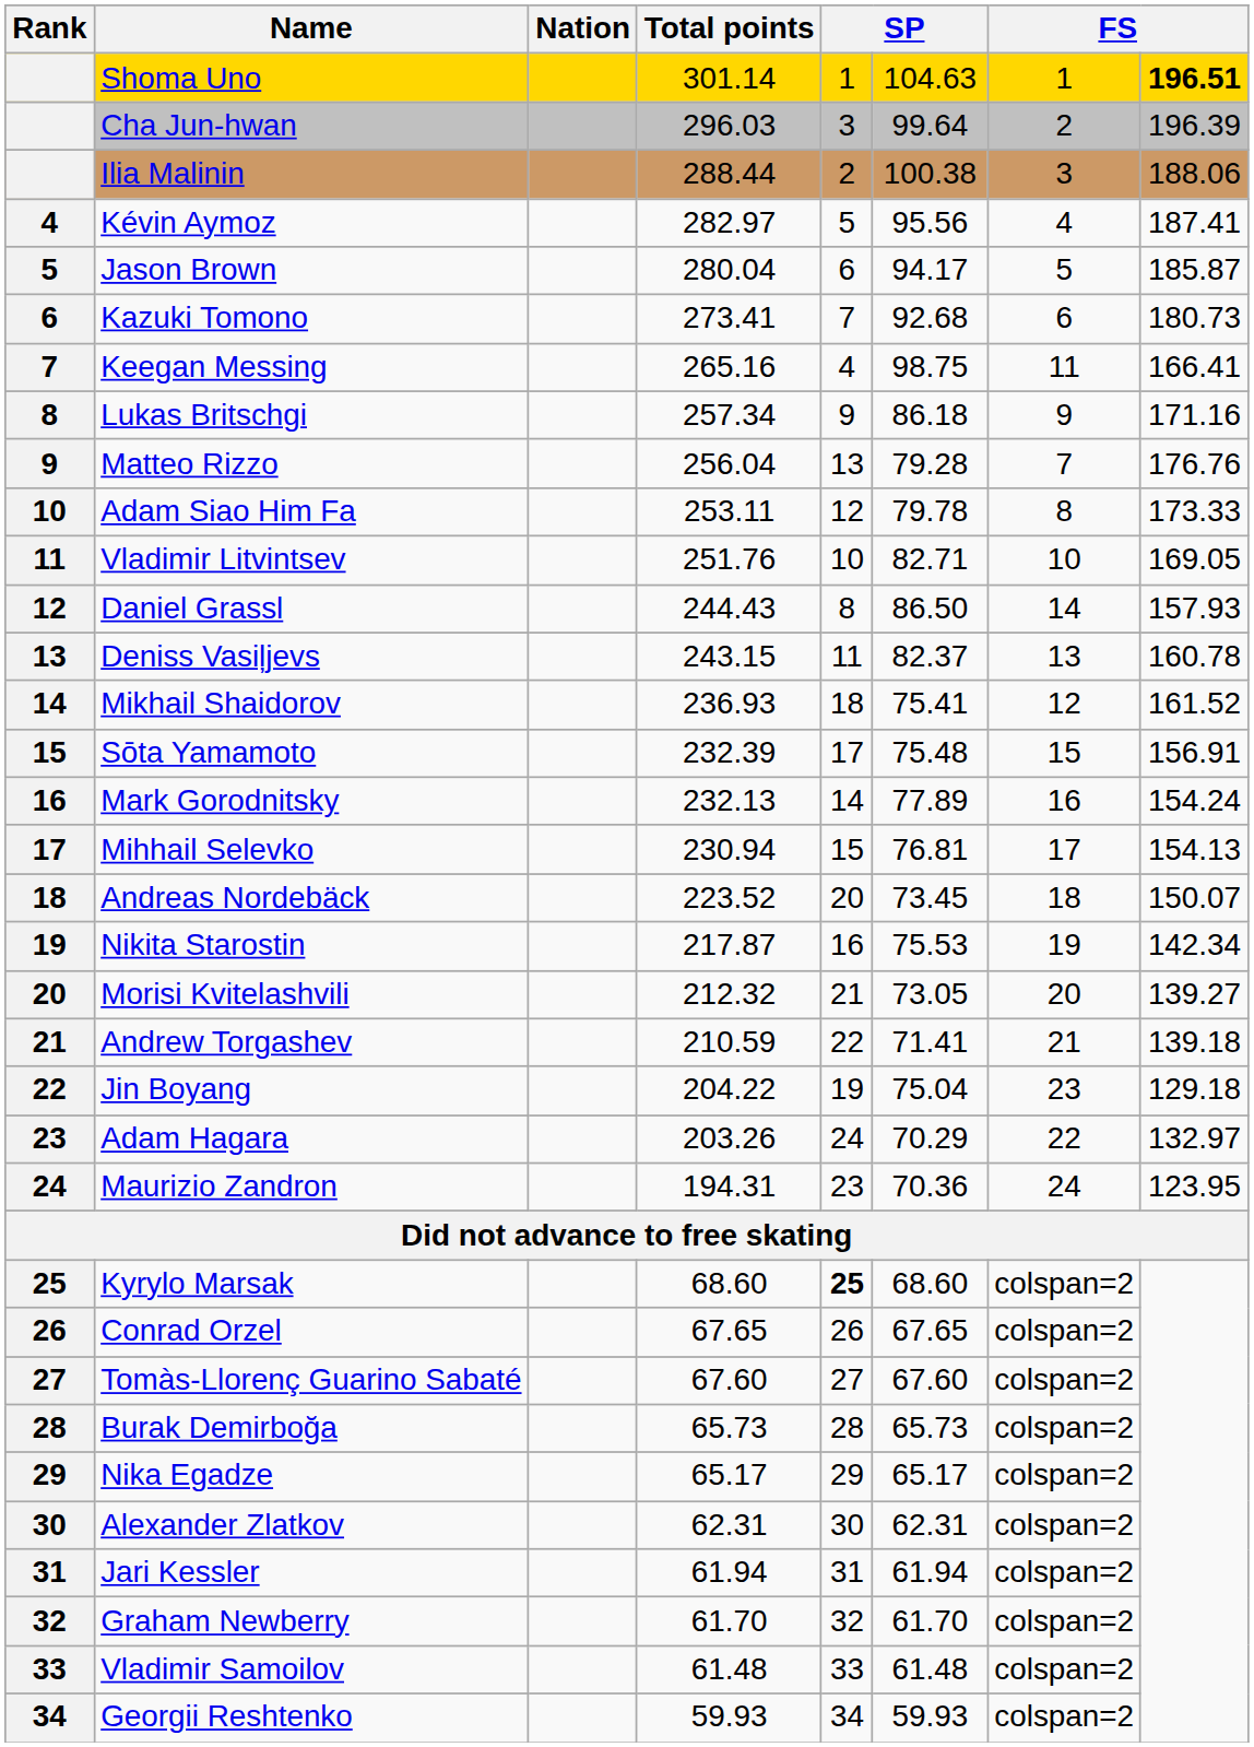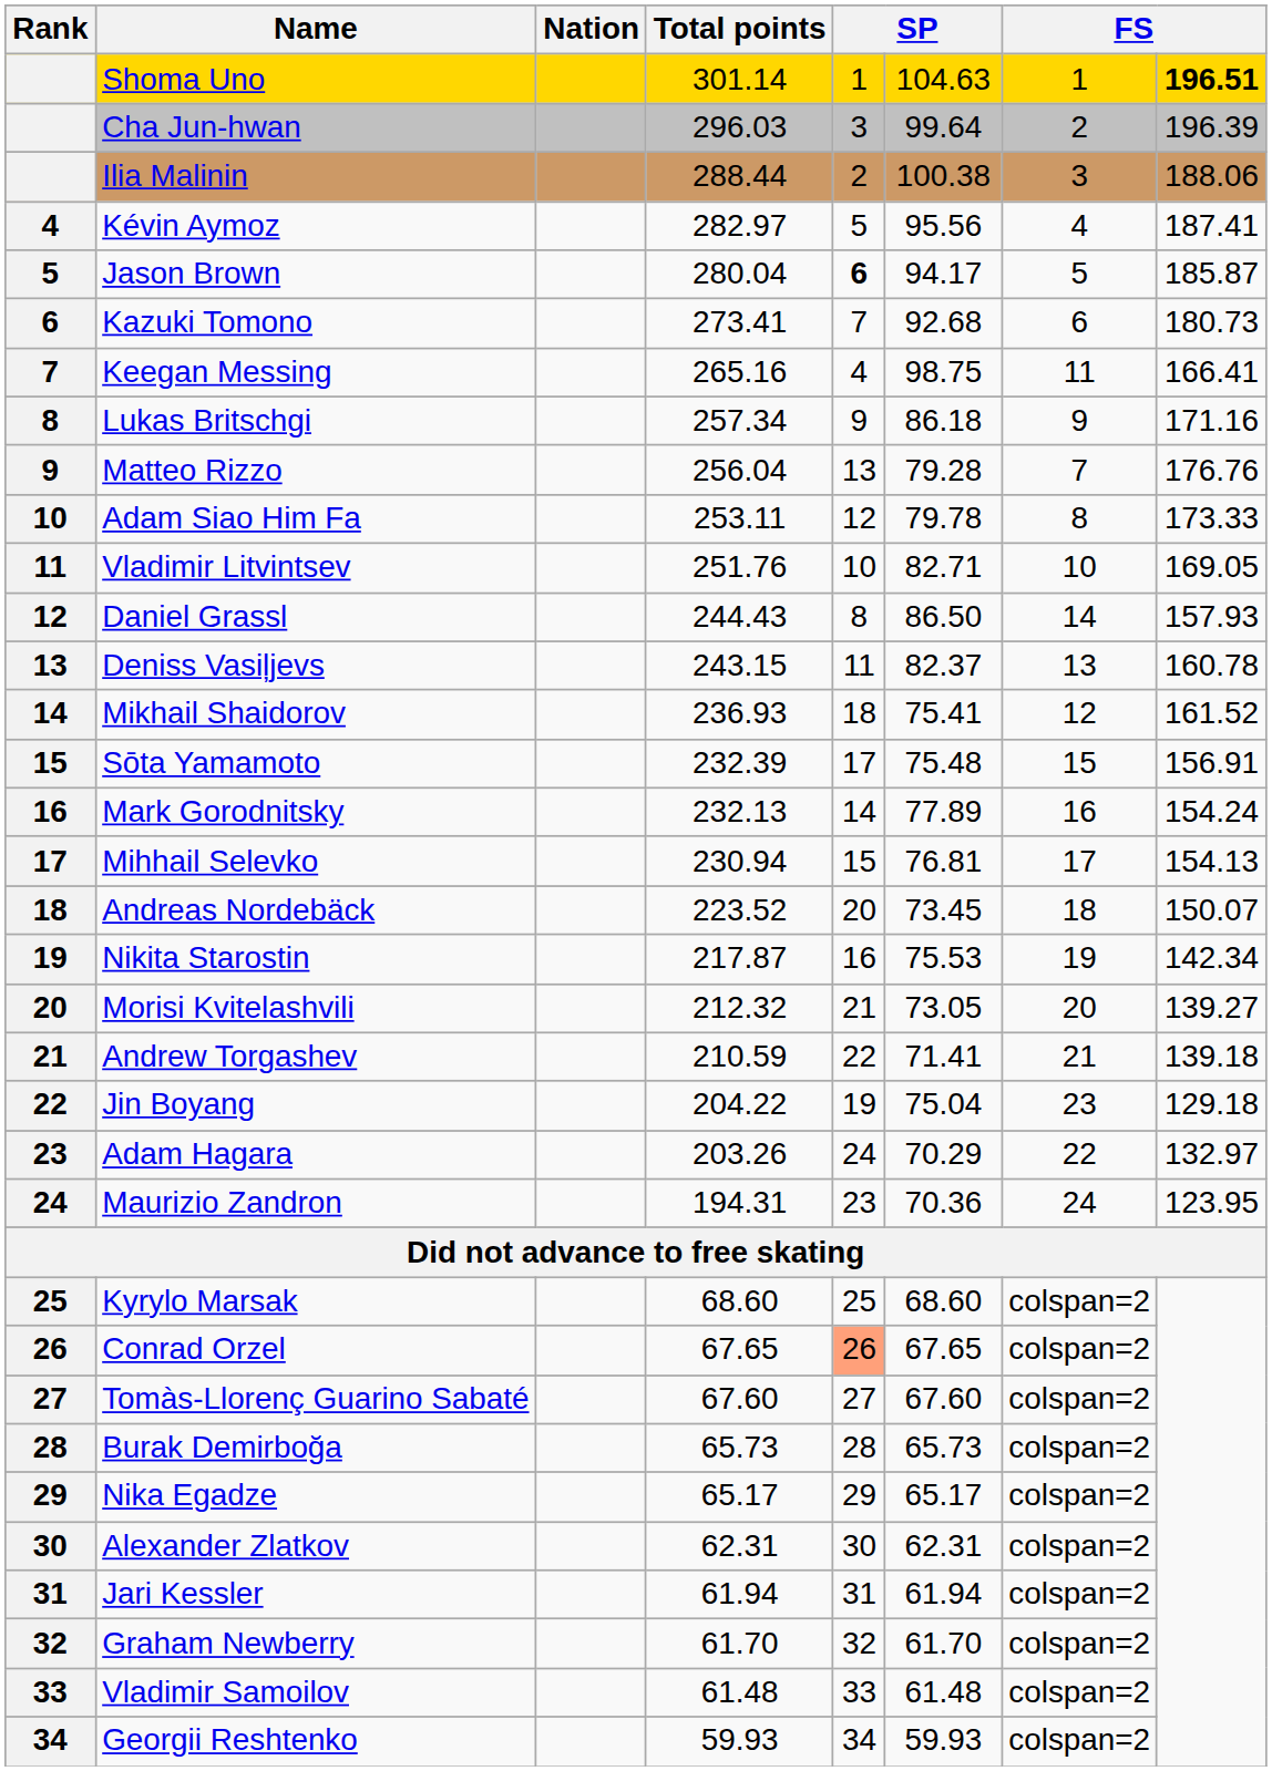Jason Brown | column 5: normal -> bold
Kyrylo Marsak | column 5: bold -> normal
Conrad Orzel | column 5: no background -> lightsalmon background
